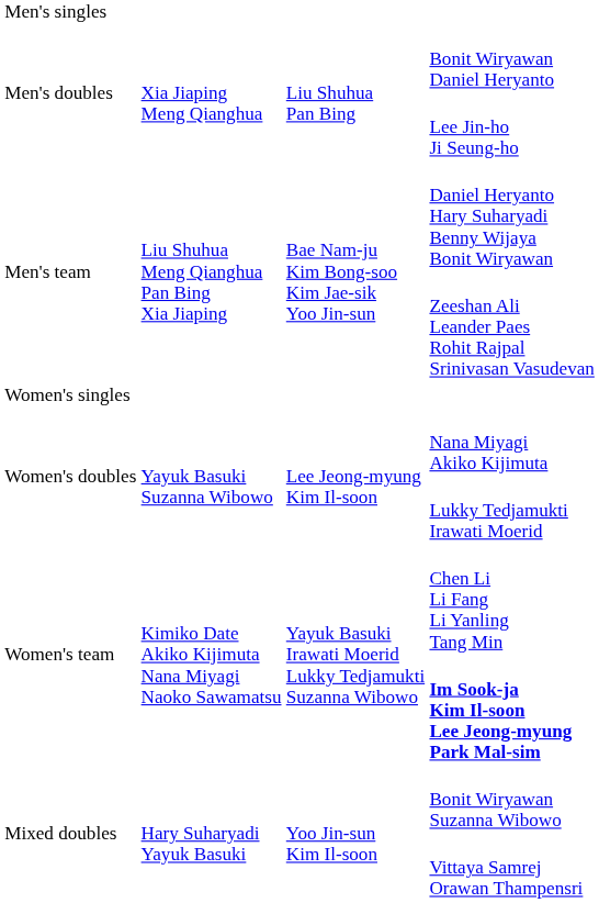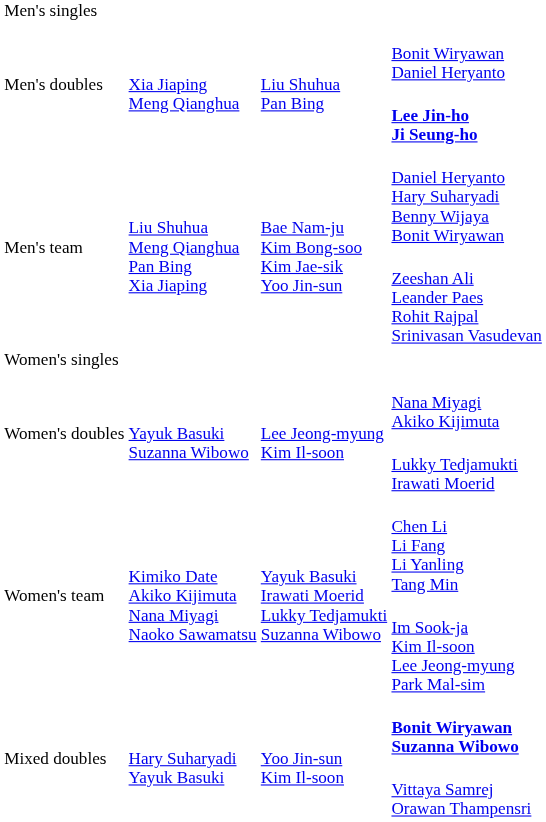Lee Jin-ho Ji Seung-ho | column 4: normal -> bold
Im Sook-ja Kim Il-soon Lee Jeong-myung Park Mal-sim | column 4: bold -> normal
Bonit Wiryawan Suzanna Wibowo | column 4: normal -> bold
